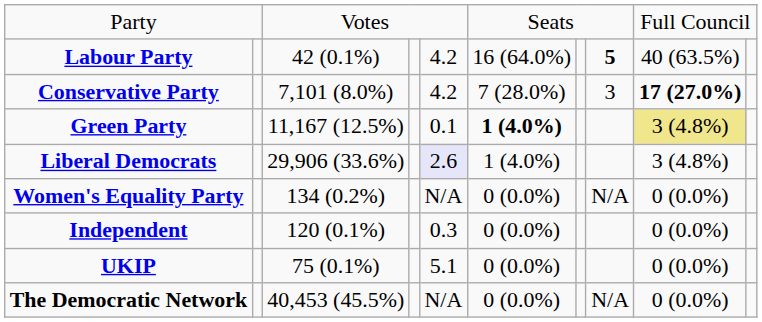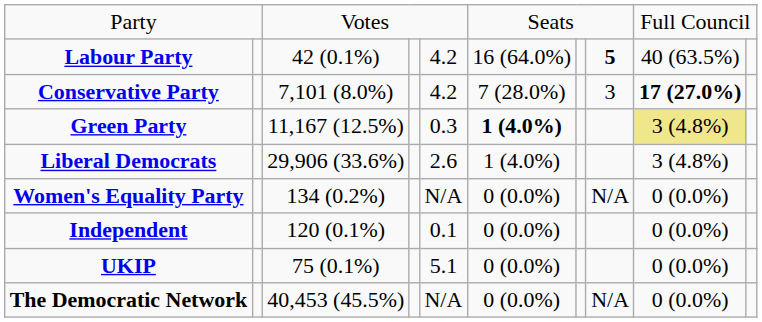Green Party | column 5: 0.1 -> 0.3
Liberal Democrats | column 5: lavender background -> no background
Independent | column 5: 0.3 -> 0.1
